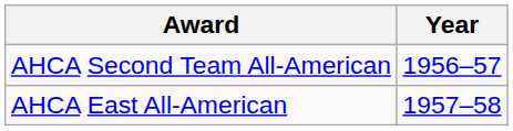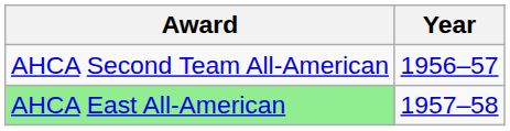row 3 | Award: no background -> lightgreen background
